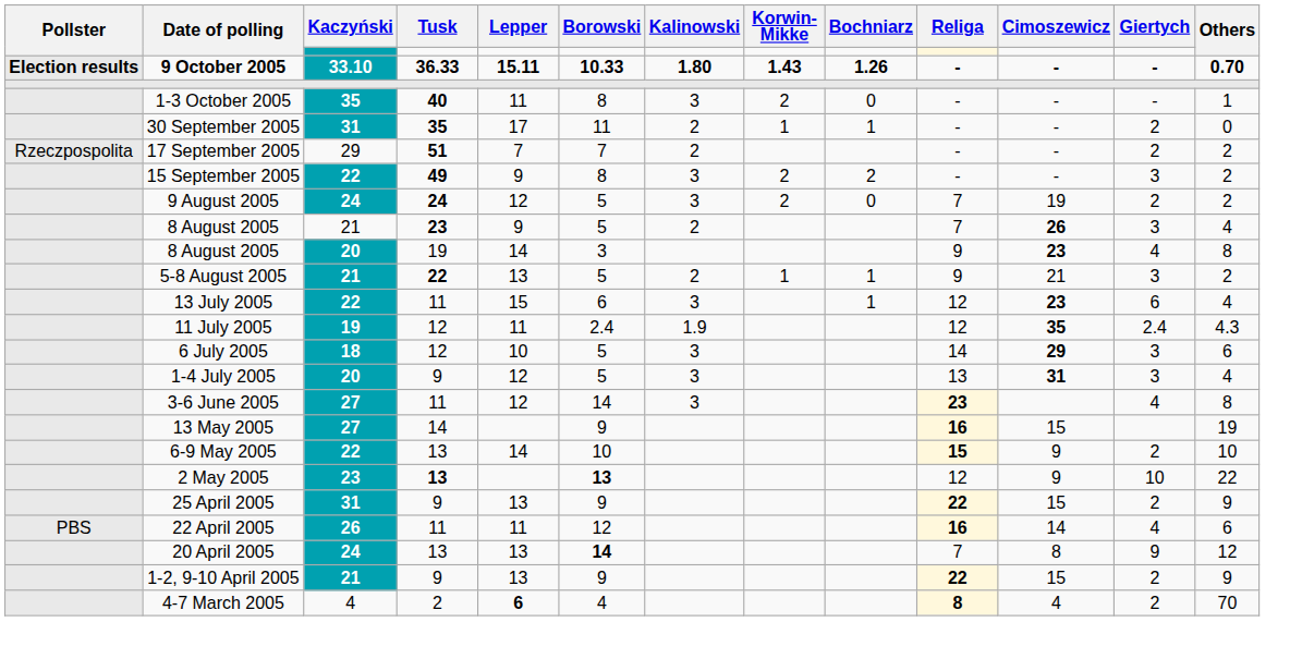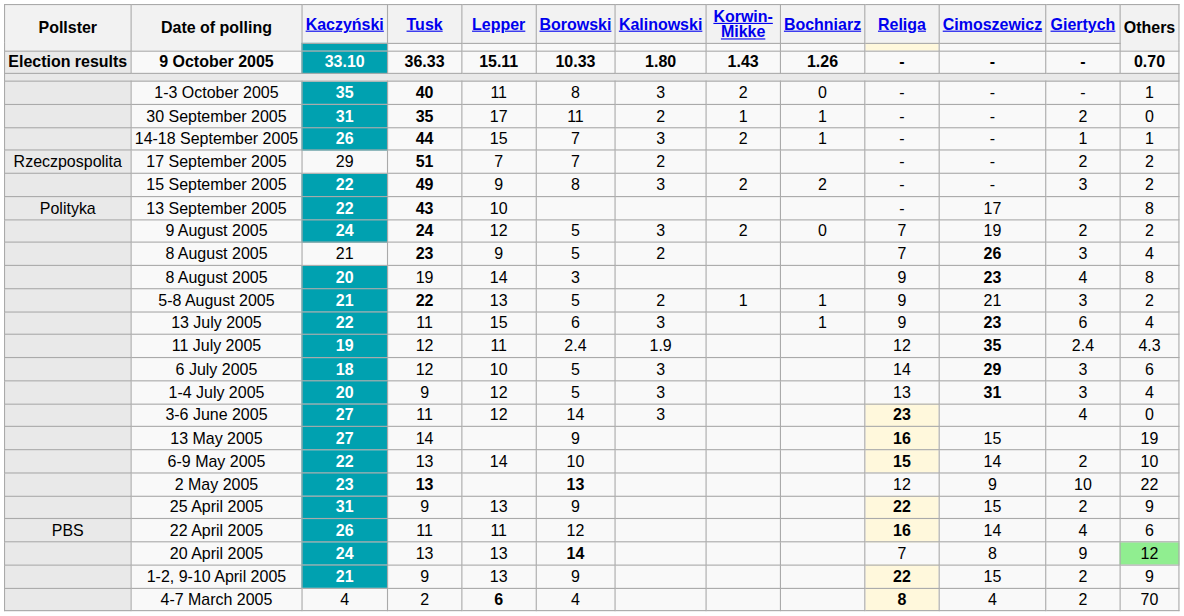+ row: 14-18 September 2005 | 26 | 44 | 15 | 7 | 3 | 2 | 1 | - | - | 1 | 1
+ row: Polityka | 13 September 2005 | 22 | 43 | 10 | - | 17 | 8
13 July 2005 | Religa: 12 -> 9
3-6 June 2005 | Others: 8 -> 0
6-9 May 2005 | Cimoszewicz: 9 -> 14
20 April 2005 | Others: no background -> lightgreen background
